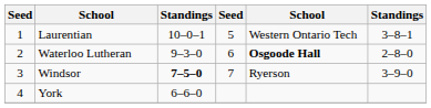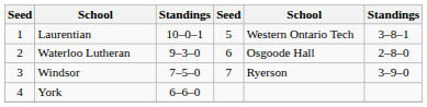Waterloo Lutheran | column 5: bold -> normal
Windsor | column 3: bold -> normal
